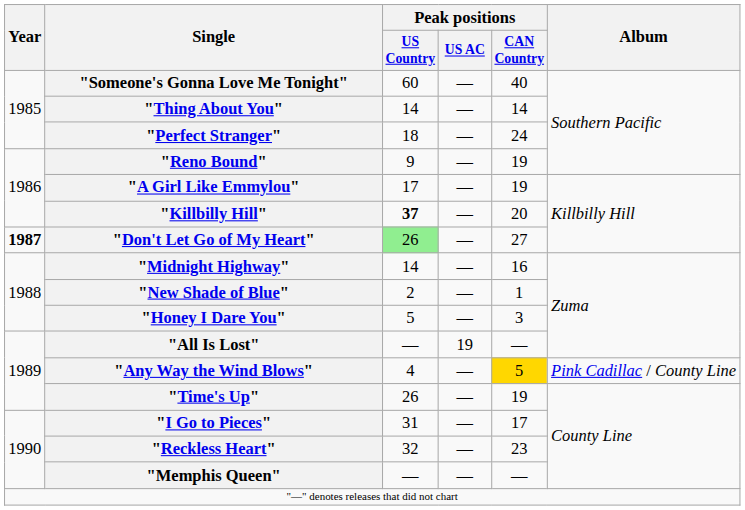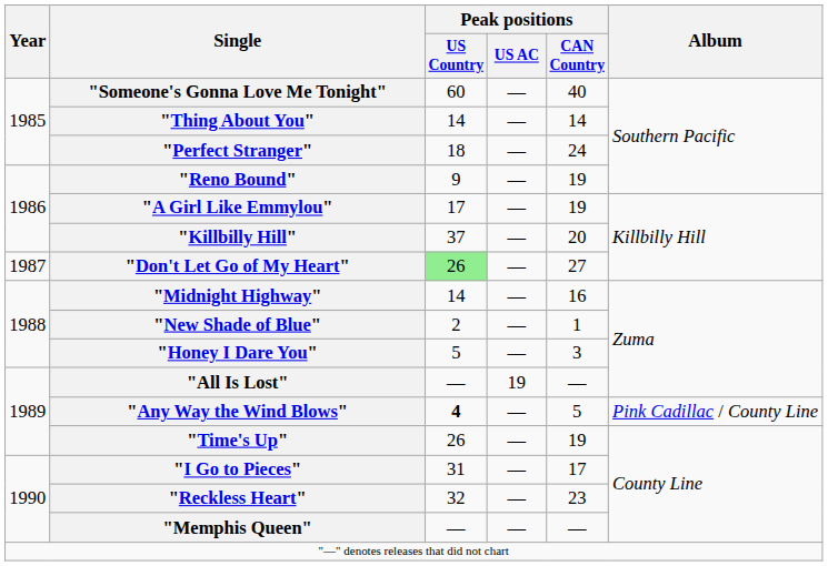"Killbilly Hill" | Peak positions / US Country: bold -> normal
"Don't Let Go of My Heart" | Year: bold -> normal
"Any Way the Wind Blows" | Peak positions / US Country: normal -> bold
"Any Way the Wind Blows" | Peak positions / CAN Country: gold background -> no background
